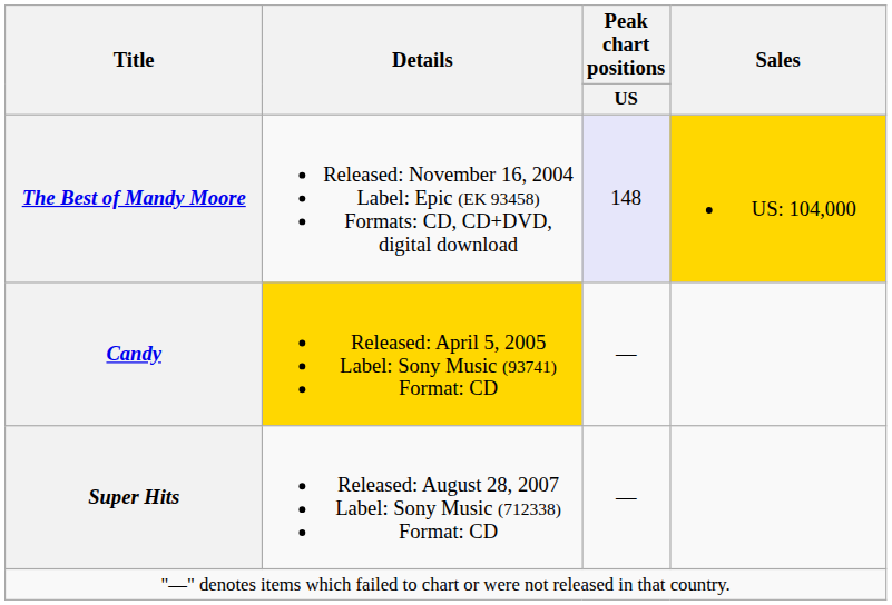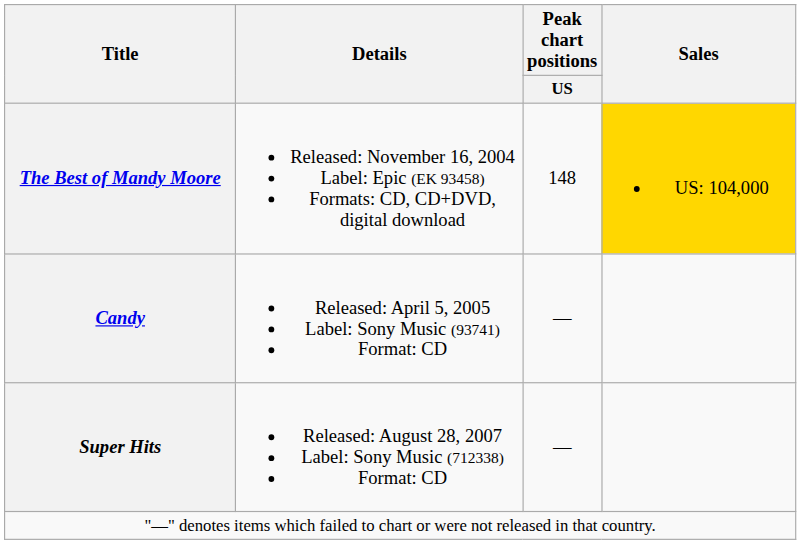The Best of Mandy Moore | Peak chart positions / US: lavender background -> no background
Candy | Details: gold background -> no background
